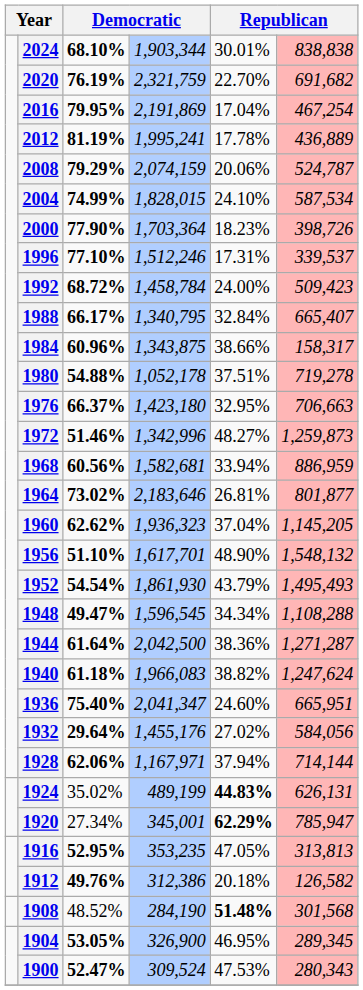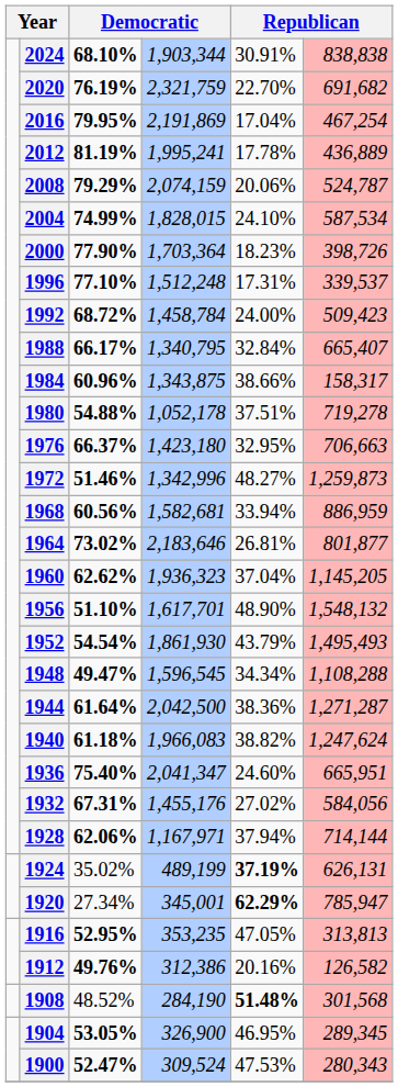2024 | column 5: 30.01% -> 30.91%
1996 | column 4: 1,512,246 -> 1,512,248
1932 | column 3: 29.64% -> 67.31%
1924 | column 5: 44.83% -> 37.19%
1912 | column 5: 20.18% -> 20.16%
